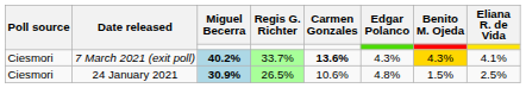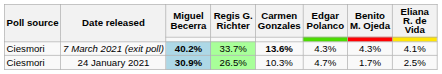7 March 2021 (exit poll) | Benito M. Ojeda: gold background -> no background
24 January 2021 | Carmen Gonzales: 10.6% -> 10.3%
24 January 2021 | Edgar Polanco: 4.8% -> 4.7%
24 January 2021 | Benito M. Ojeda: 1.5% -> 1.7%
